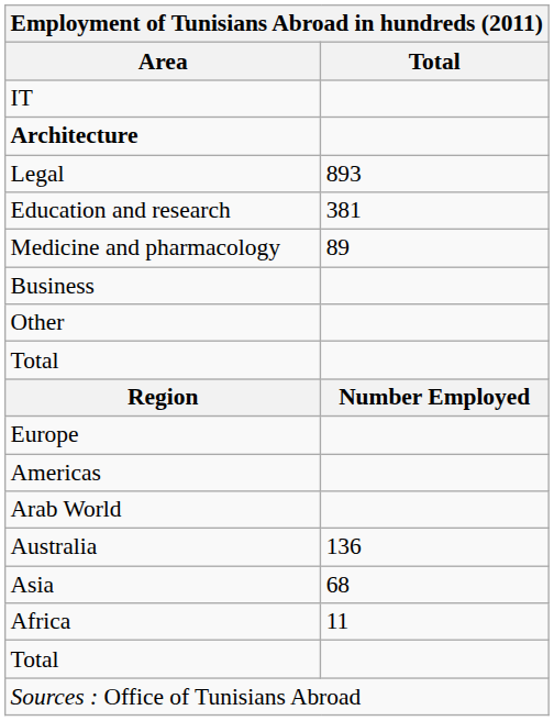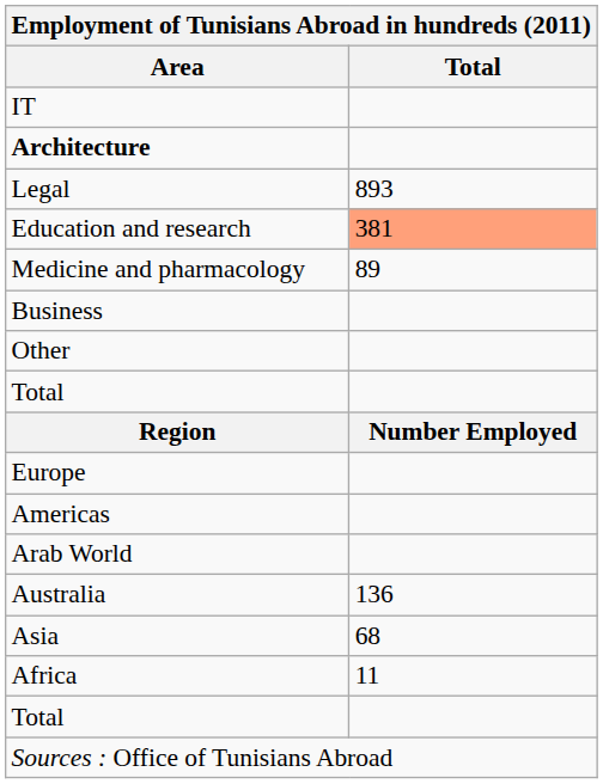row 6 | Total: no background -> lightsalmon background
